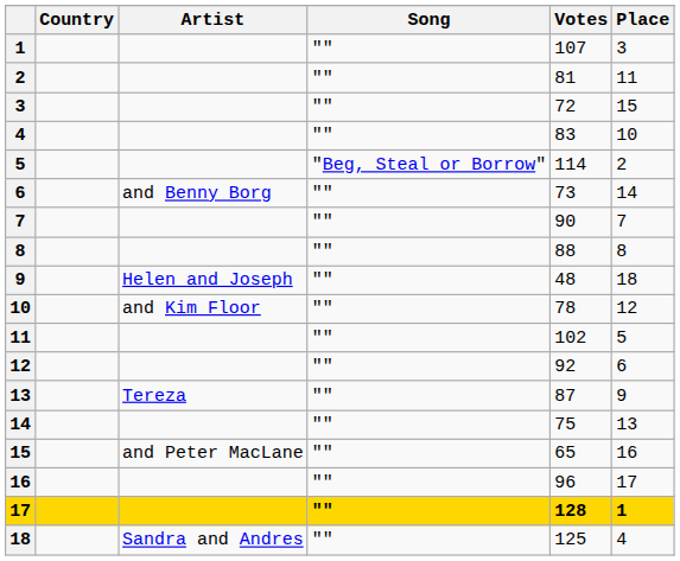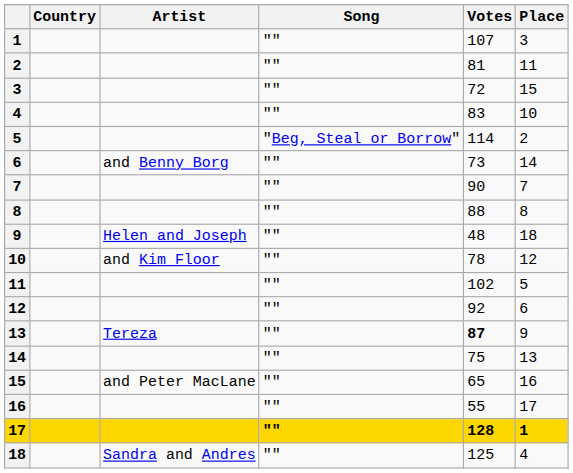row 14 | Votes: normal -> bold
row 17 | Votes: 96 -> 55
